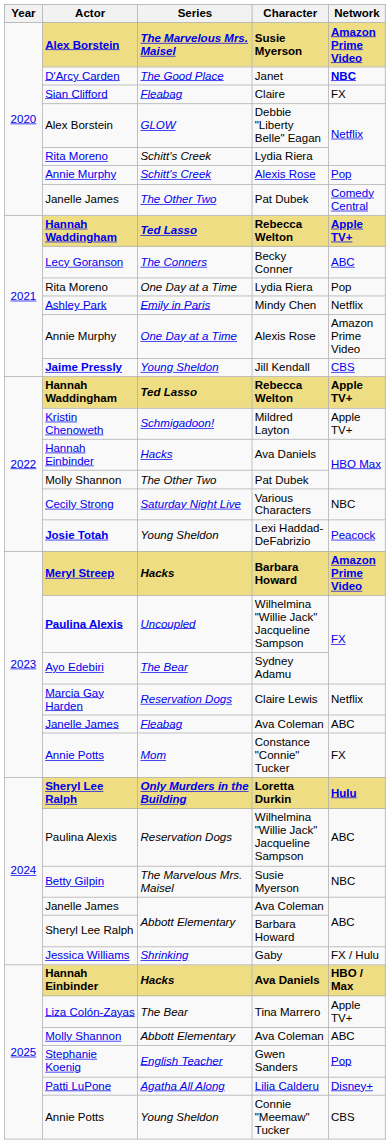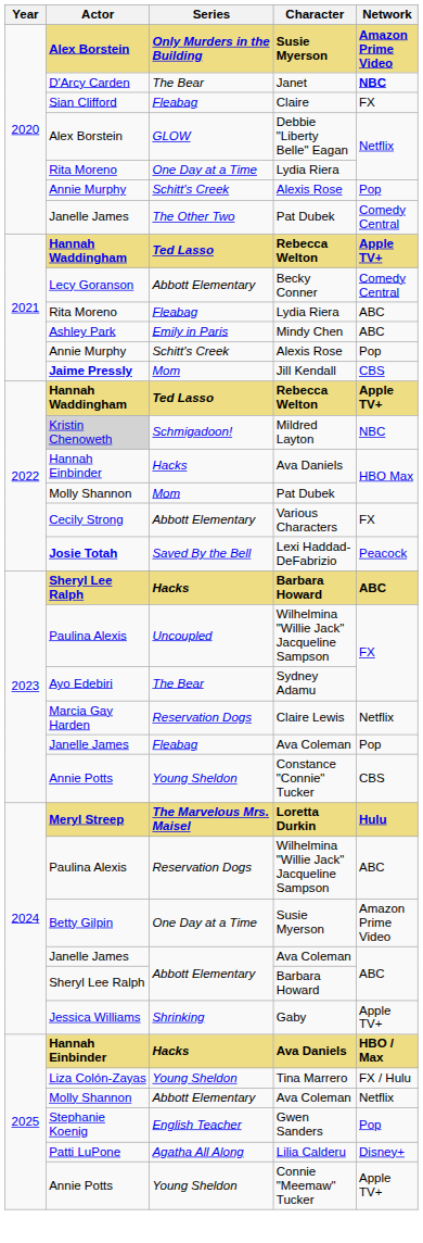2020 / Susie Myerson | Series: The Marvelous Mrs. Maisel -> Only Murders in the Building
Janet | Series: The Good Place -> The Bear
2020 / Lydia Riera | Series: Schitt's Creek -> One Day at a Time
Becky Conner | Series: The Conners -> Abbott Elementary
Becky Conner | Network: ABC -> Comedy Central
2021 / Lydia Riera | Series: One Day at a Time -> Fleabag
2021 / Lydia Riera | Network: Pop -> ABC
Mindy Chen | Network: Netflix -> ABC
2021 / Alexis Rose | Series: One Day at a Time -> Schitt's Creek
2021 / Alexis Rose | Network: Amazon Prime Video -> Pop
Jill Kendall | Series: Young Sheldon -> Mom
Mildred Layton | Actor: no background -> lightgrey background
Mildred Layton | Network: Apple TV+ -> NBC
2022 / Pat Dubek | Series: The Other Two -> Mom
Various Characters | Series: Saturday Night Live -> Abbott Elementary
Various Characters | Network: NBC -> FX
Lexi Haddad-DeFabrizio | Series: Young Sheldon -> Saved By the Bell
2023 / Barbara Howard | Actor: Meryl Streep -> Sheryl Lee Ralph
2023 / Barbara Howard | Network: Amazon Prime Video -> ABC
2023 / Wilhelmina "Willie Jack" Jacqueline Sampson | Actor: bold -> normal
2023 / Ava Coleman | Network: ABC -> Pop
Constance "Connie" Tucker | Series: Mom -> Young Sheldon
Constance "Connie" Tucker | Network: FX -> CBS
Loretta Durkin | Actor: Sheryl Lee Ralph -> Meryl Streep
Loretta Durkin | Series: Only Murders in the Building -> The Marvelous Mrs. Maisel
2024 / Susie Myerson | Series: The Marvelous Mrs. Maisel -> One Day at a Time
2024 / Susie Myerson | Network: NBC -> Amazon Prime Video
Gaby | Network: FX / Hulu -> Apple TV+
Tina Marrero | Series: The Bear -> Young Sheldon
Tina Marrero | Network: Apple TV+ -> FX / Hulu
2025 / Ava Coleman | Network: ABC -> Netflix
Connie "Meemaw" Tucker | Network: CBS -> Apple TV+
